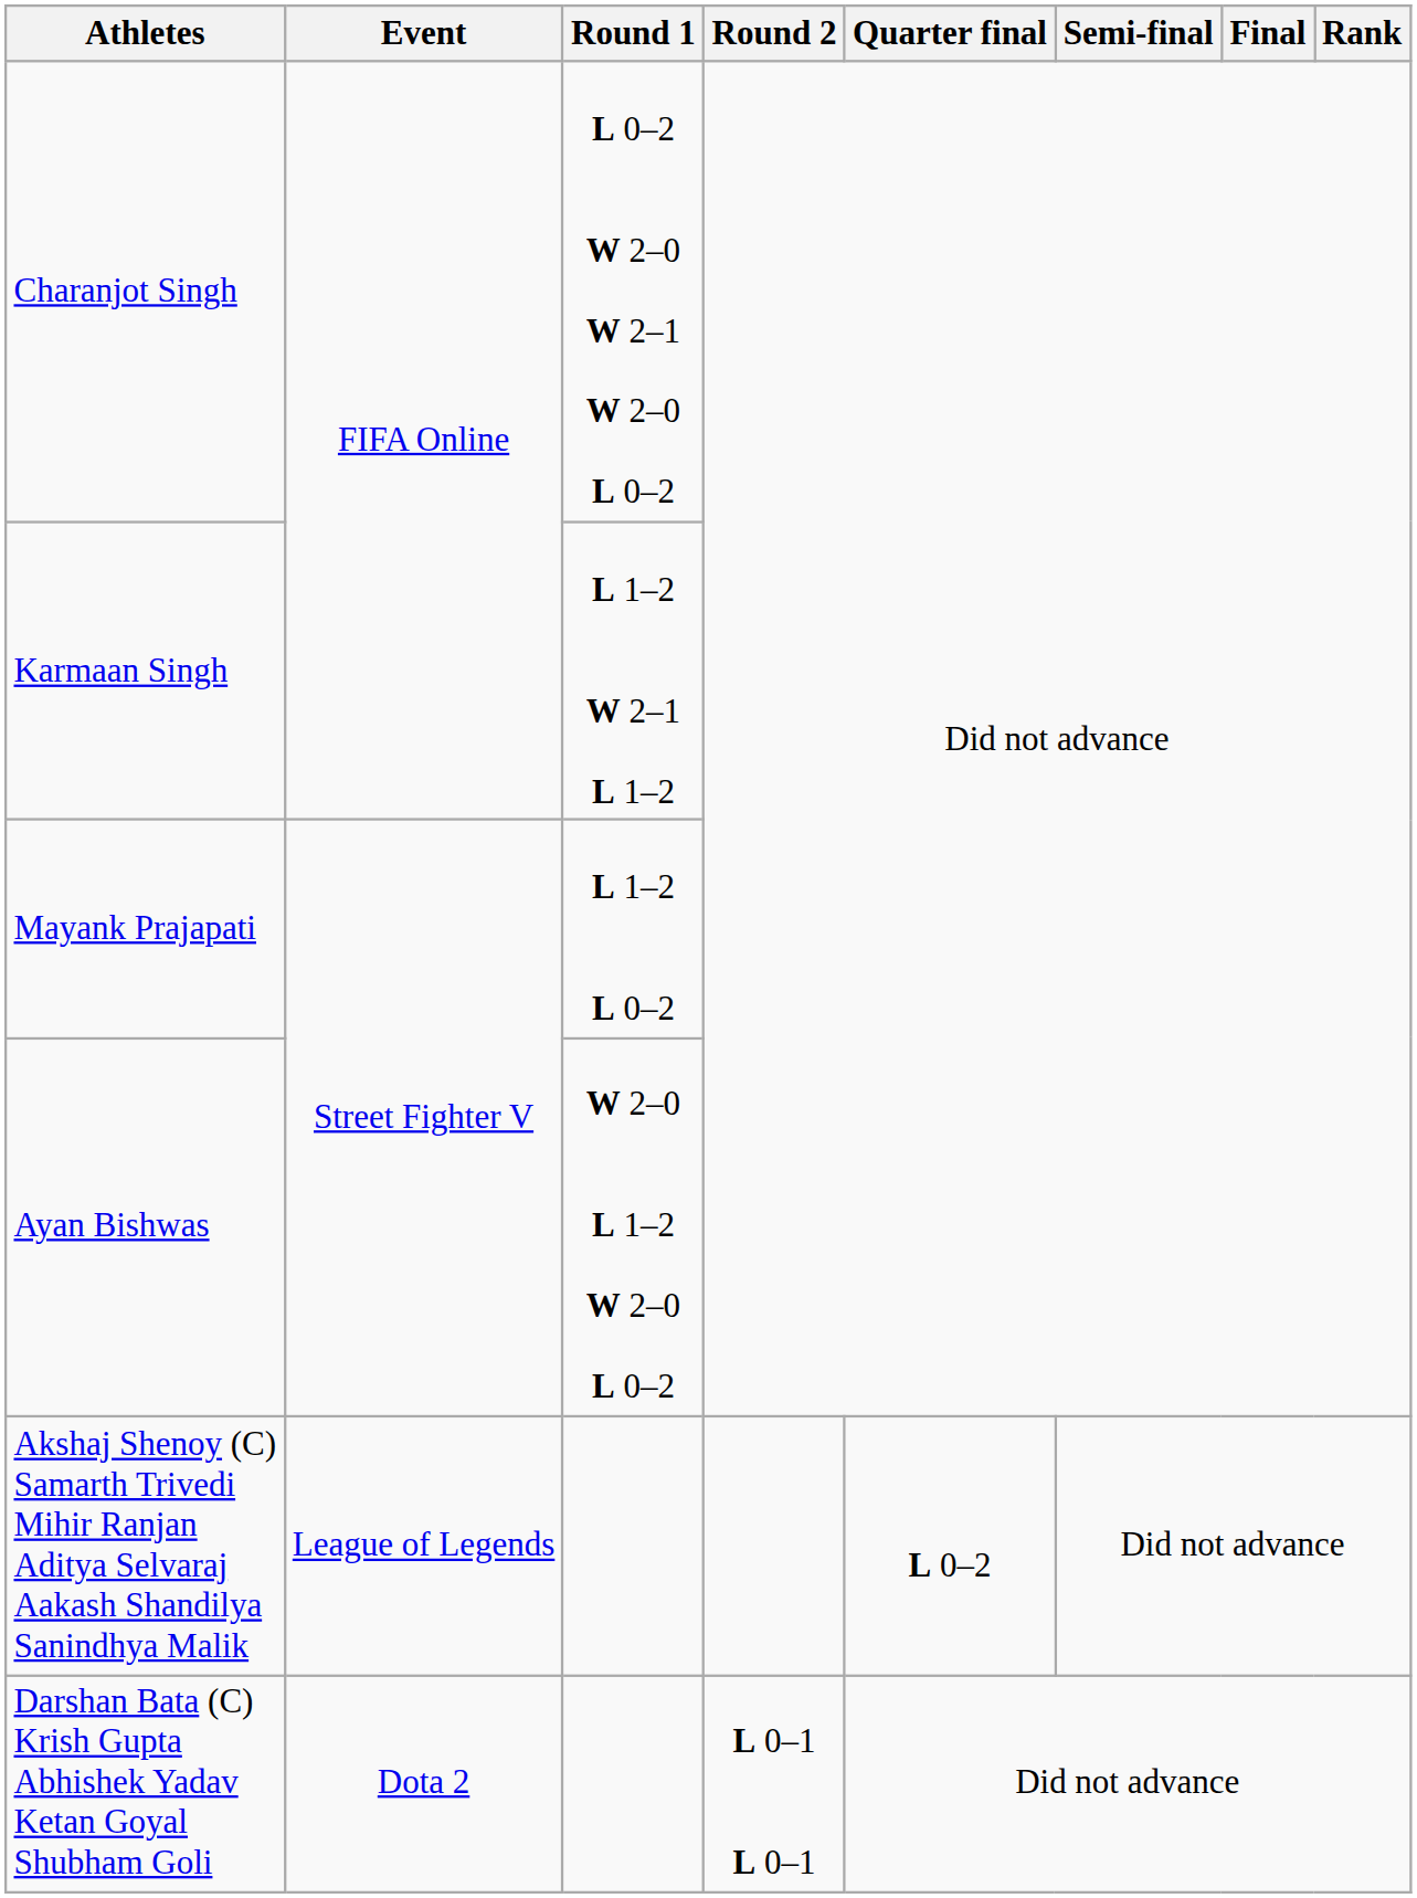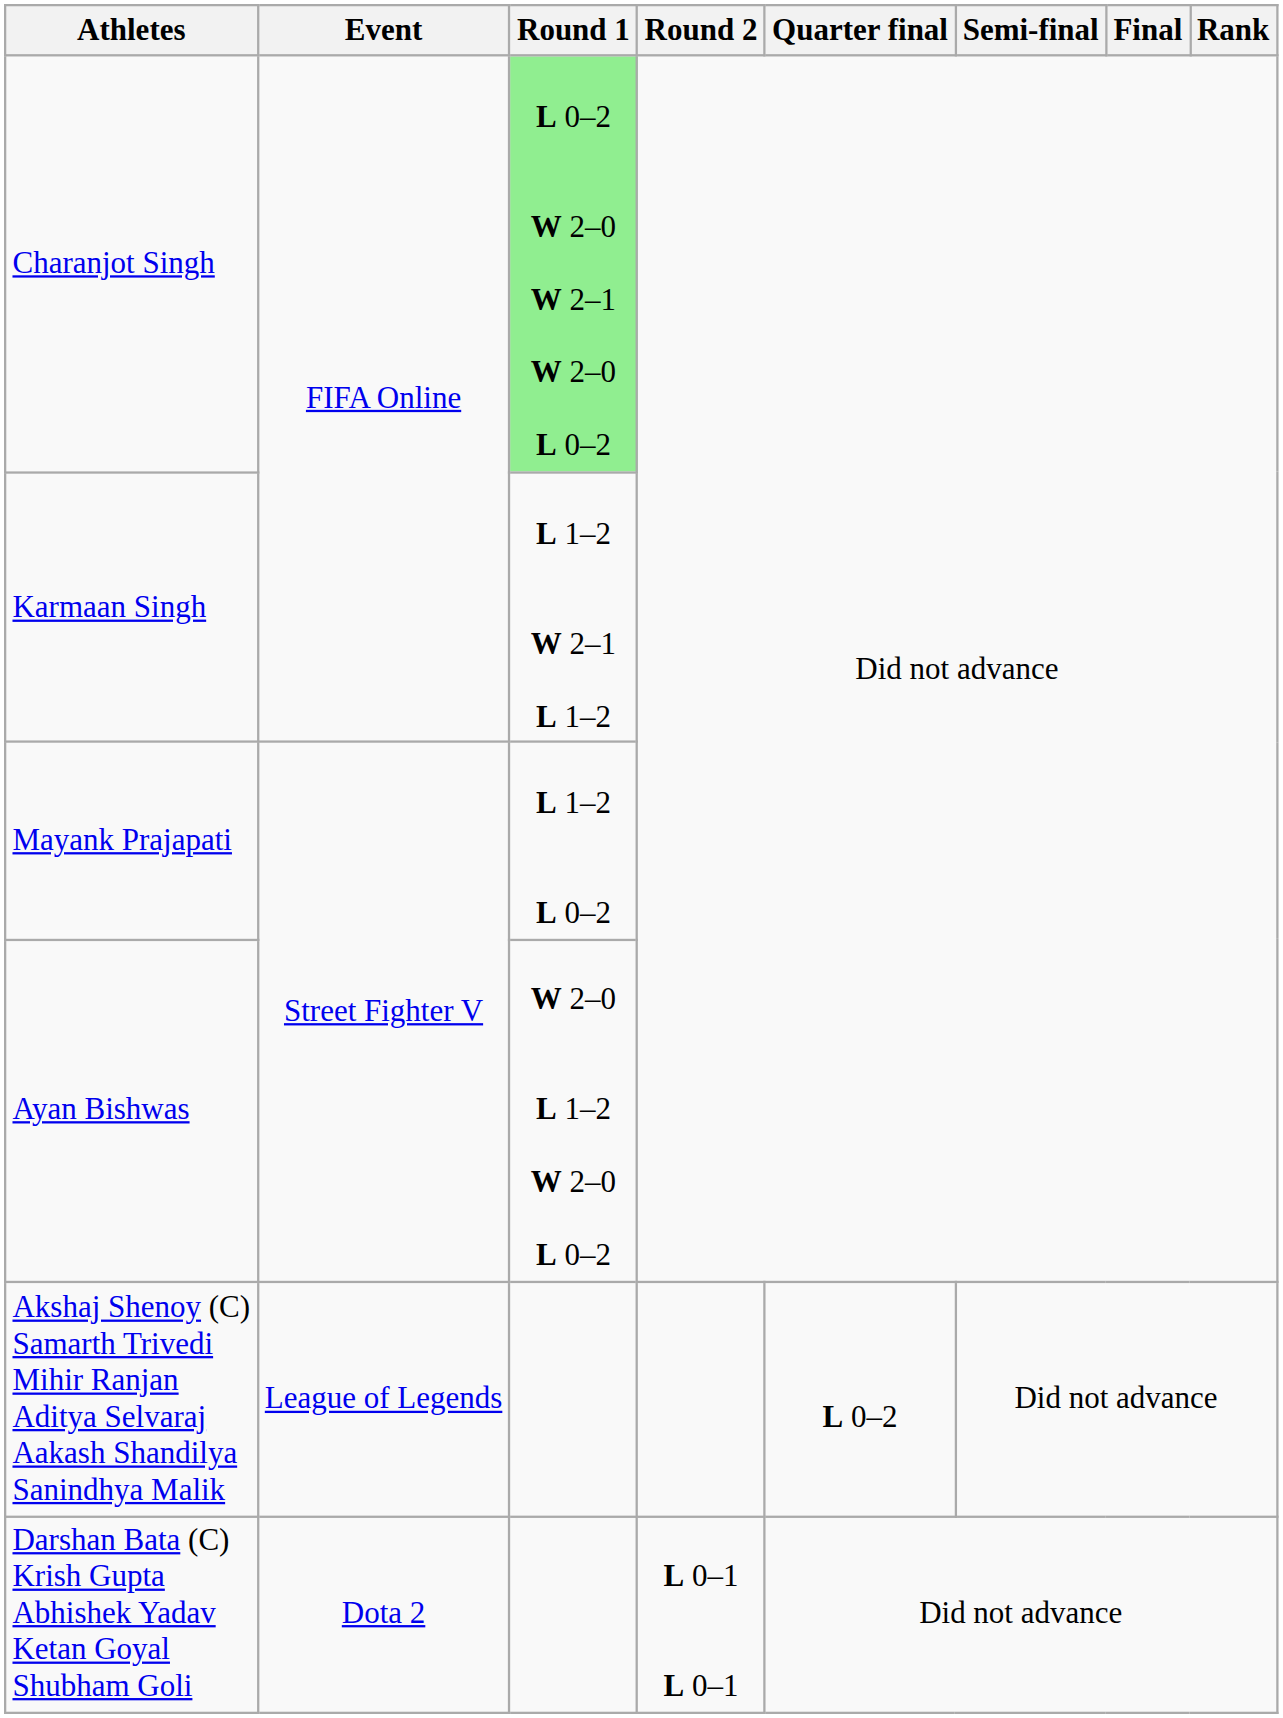Charanjot Singh | Round 1: no background -> lightgreen background
